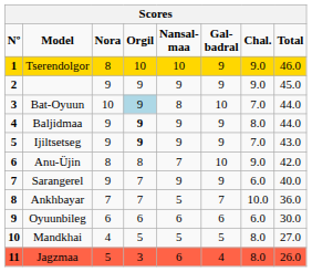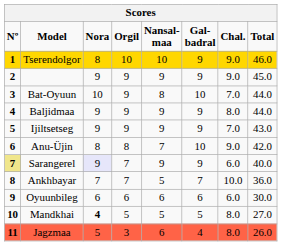Bat-Oyuun | Orgil: lightblue background -> no background
Baljidmaa | Orgil: bold -> normal
Ijiltsetseg | Orgil: bold -> normal
Sarangerel | Nº: no background -> khaki background
Sarangerel | Nora: no background -> lavender background
Mandkhai | Nora: normal -> bold
